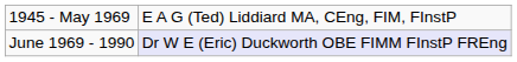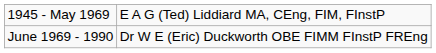June 1969 - 1990 | column 2: lavender background -> no background
